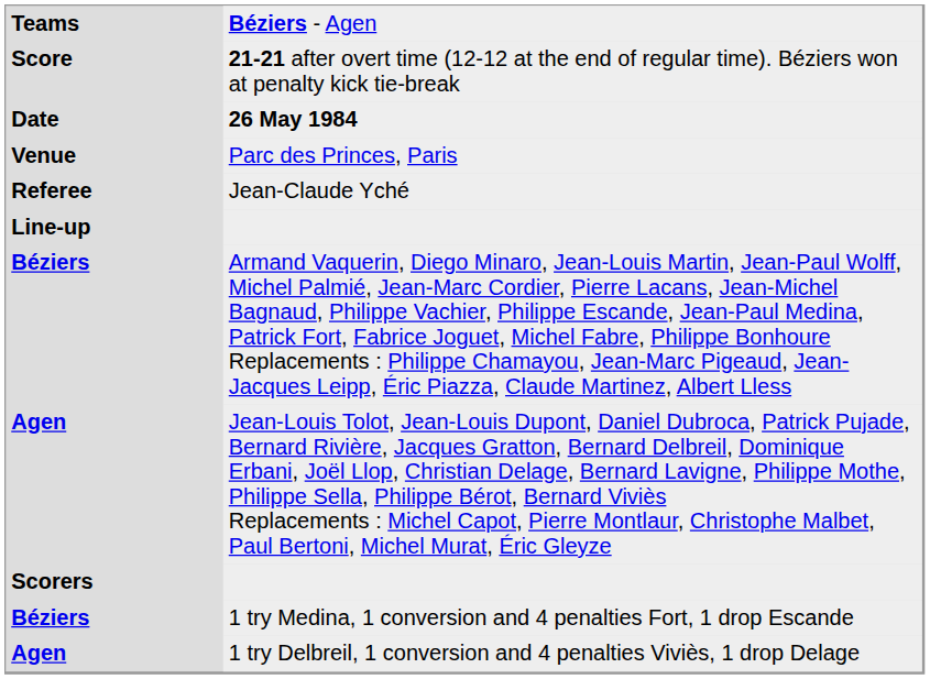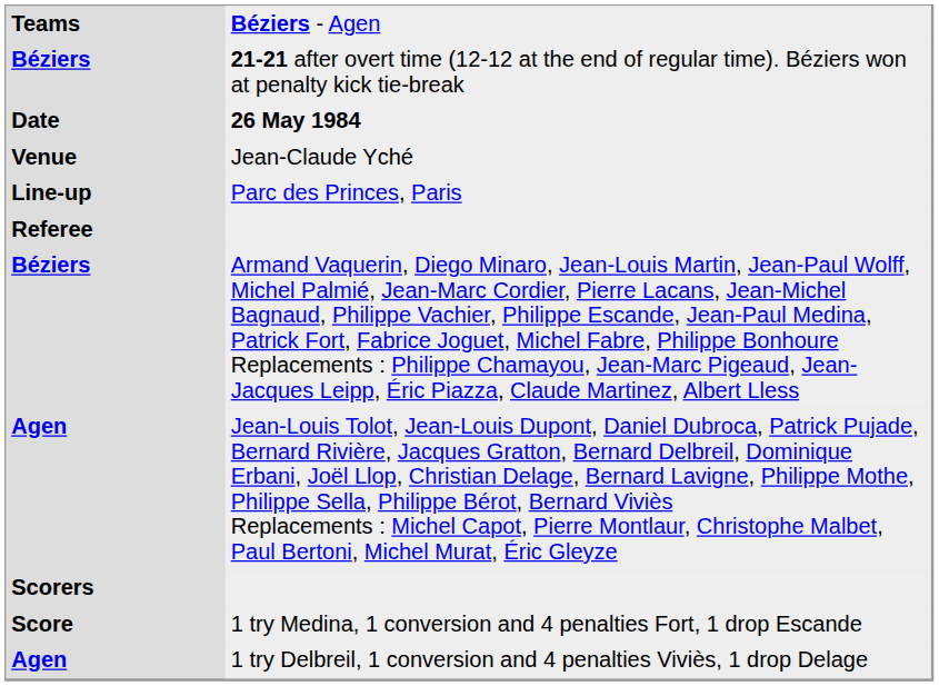row 2 | column 1: Score -> Béziers
row 4 | column 2: Parc des Princes, Paris -> Jean-Claude Yché
row 5 | column 1: Referee -> Line-up
row 5 | column 2: Jean-Claude Yché -> Parc des Princes, Paris
row 6 | column 1: Line-up -> Referee
row 10 | column 1: Béziers -> Score
